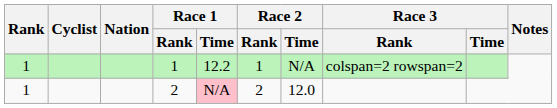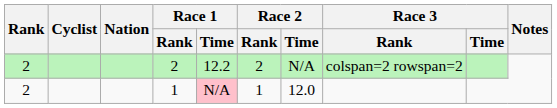row 3 | Rank: 1 -> 2
row 3 | Race 1 / Rank: 1 -> 2
row 3 | Race 2 / Rank: 1 -> 2
row 4 | Rank: 1 -> 2
row 4 | Race 1 / Rank: 2 -> 1
row 4 | Race 2 / Rank: 2 -> 1
